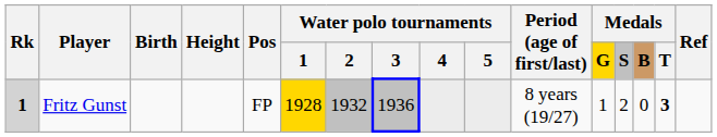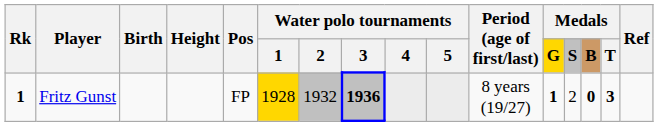Fritz Gunst | Rk: lightgrey background -> no background
Fritz Gunst | Water polo tournaments / 3: normal -> bold
Fritz Gunst | Medals / G: normal -> bold
Fritz Gunst | Medals / B: normal -> bold
